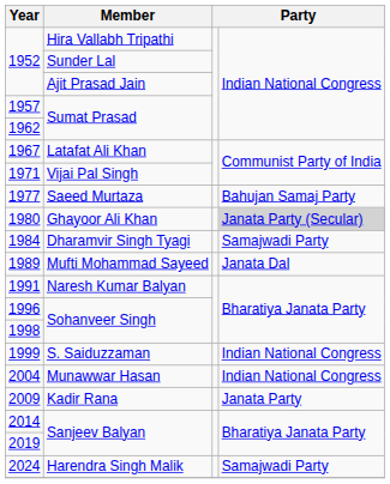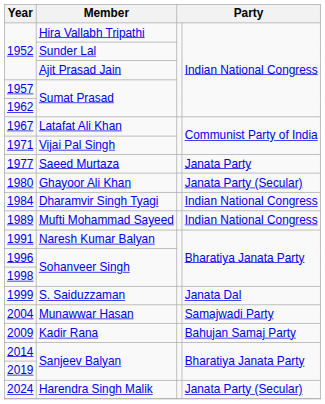1977 | column 4: Bahujan Samaj Party -> Janata Party
1980 | column 4: lightgrey background -> no background
1984 | column 4: Samajwadi Party -> Indian National Congress
1989 | column 4: Janata Dal -> Indian National Congress
1999 | column 4: Indian National Congress -> Janata Dal
2004 | column 4: Indian National Congress -> Samajwadi Party
2009 | column 4: Janata Party -> Bahujan Samaj Party
2024 | column 4: Samajwadi Party -> Janata Party (Secular)
